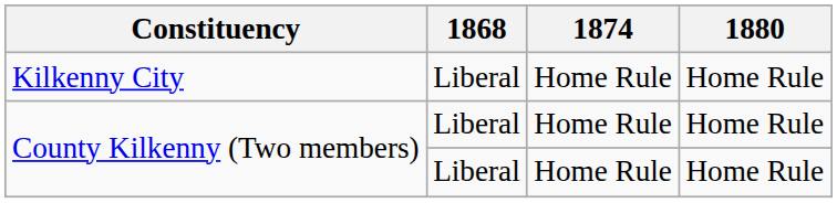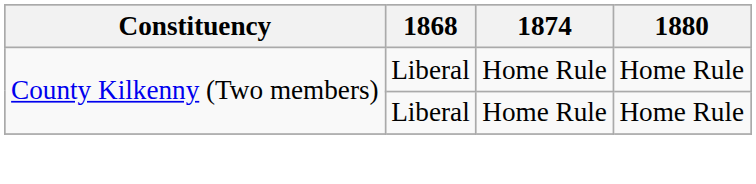- row: Kilkenny City | Liberal | Home Rule | Home Rule
